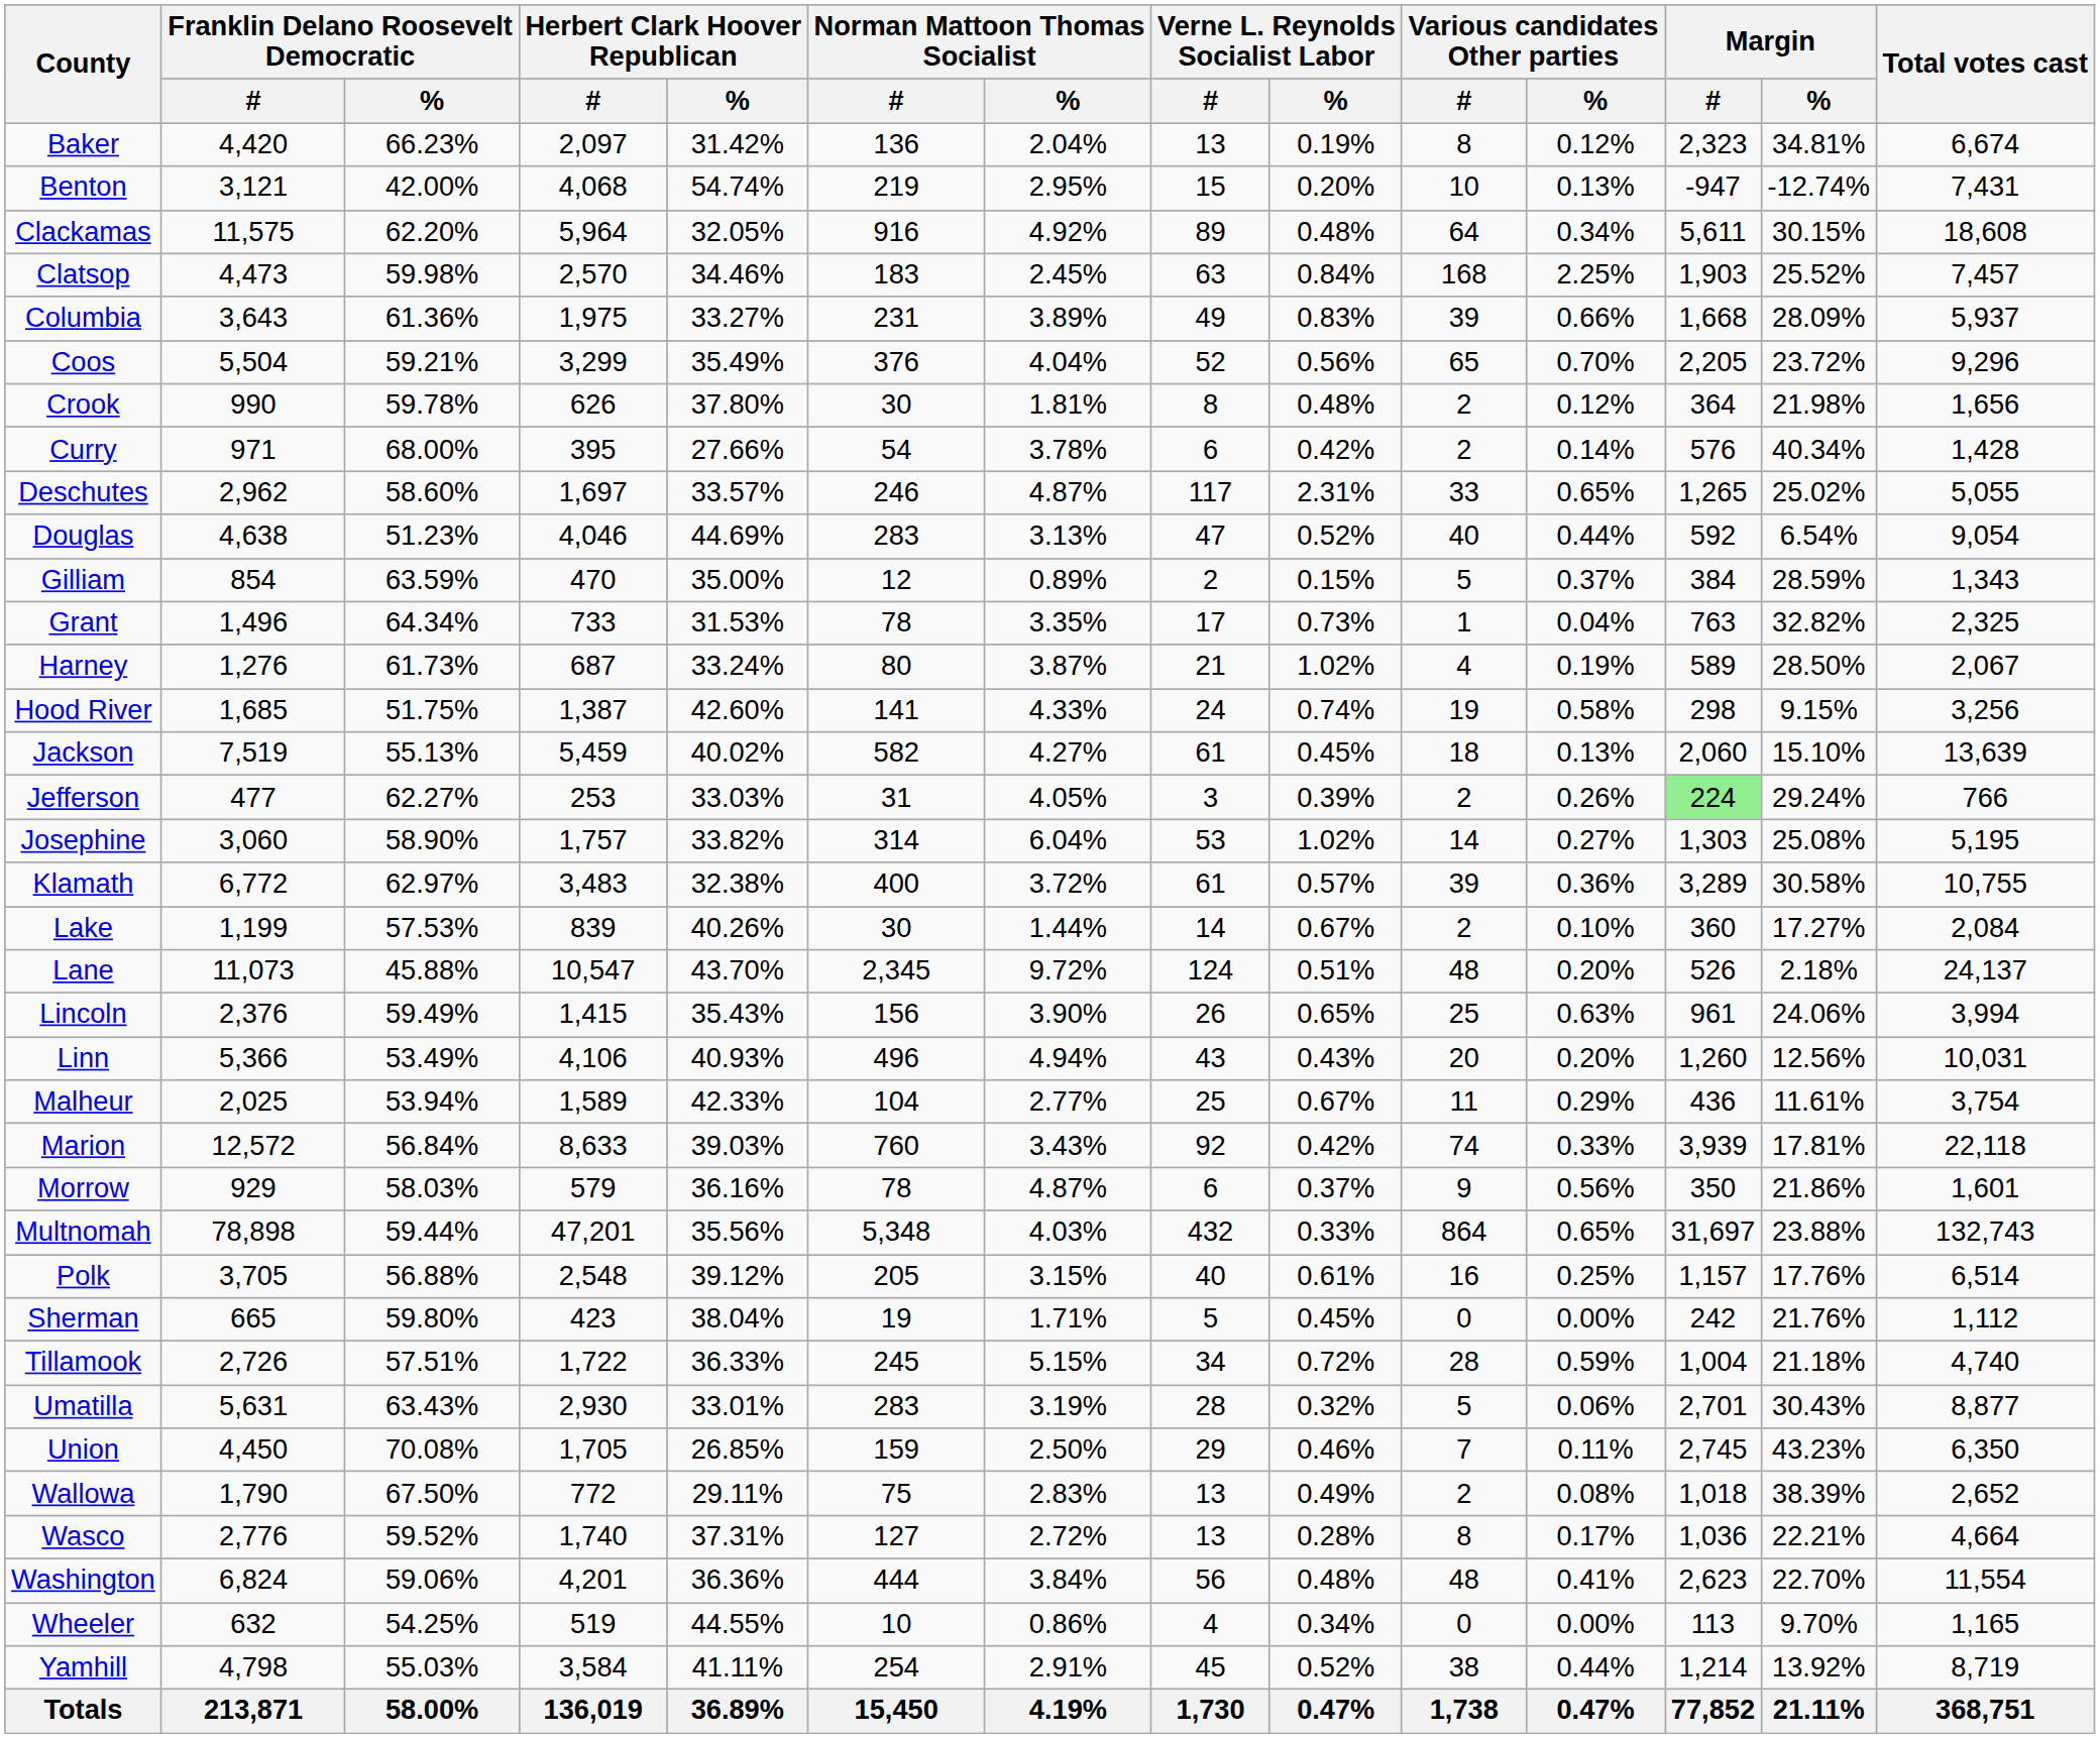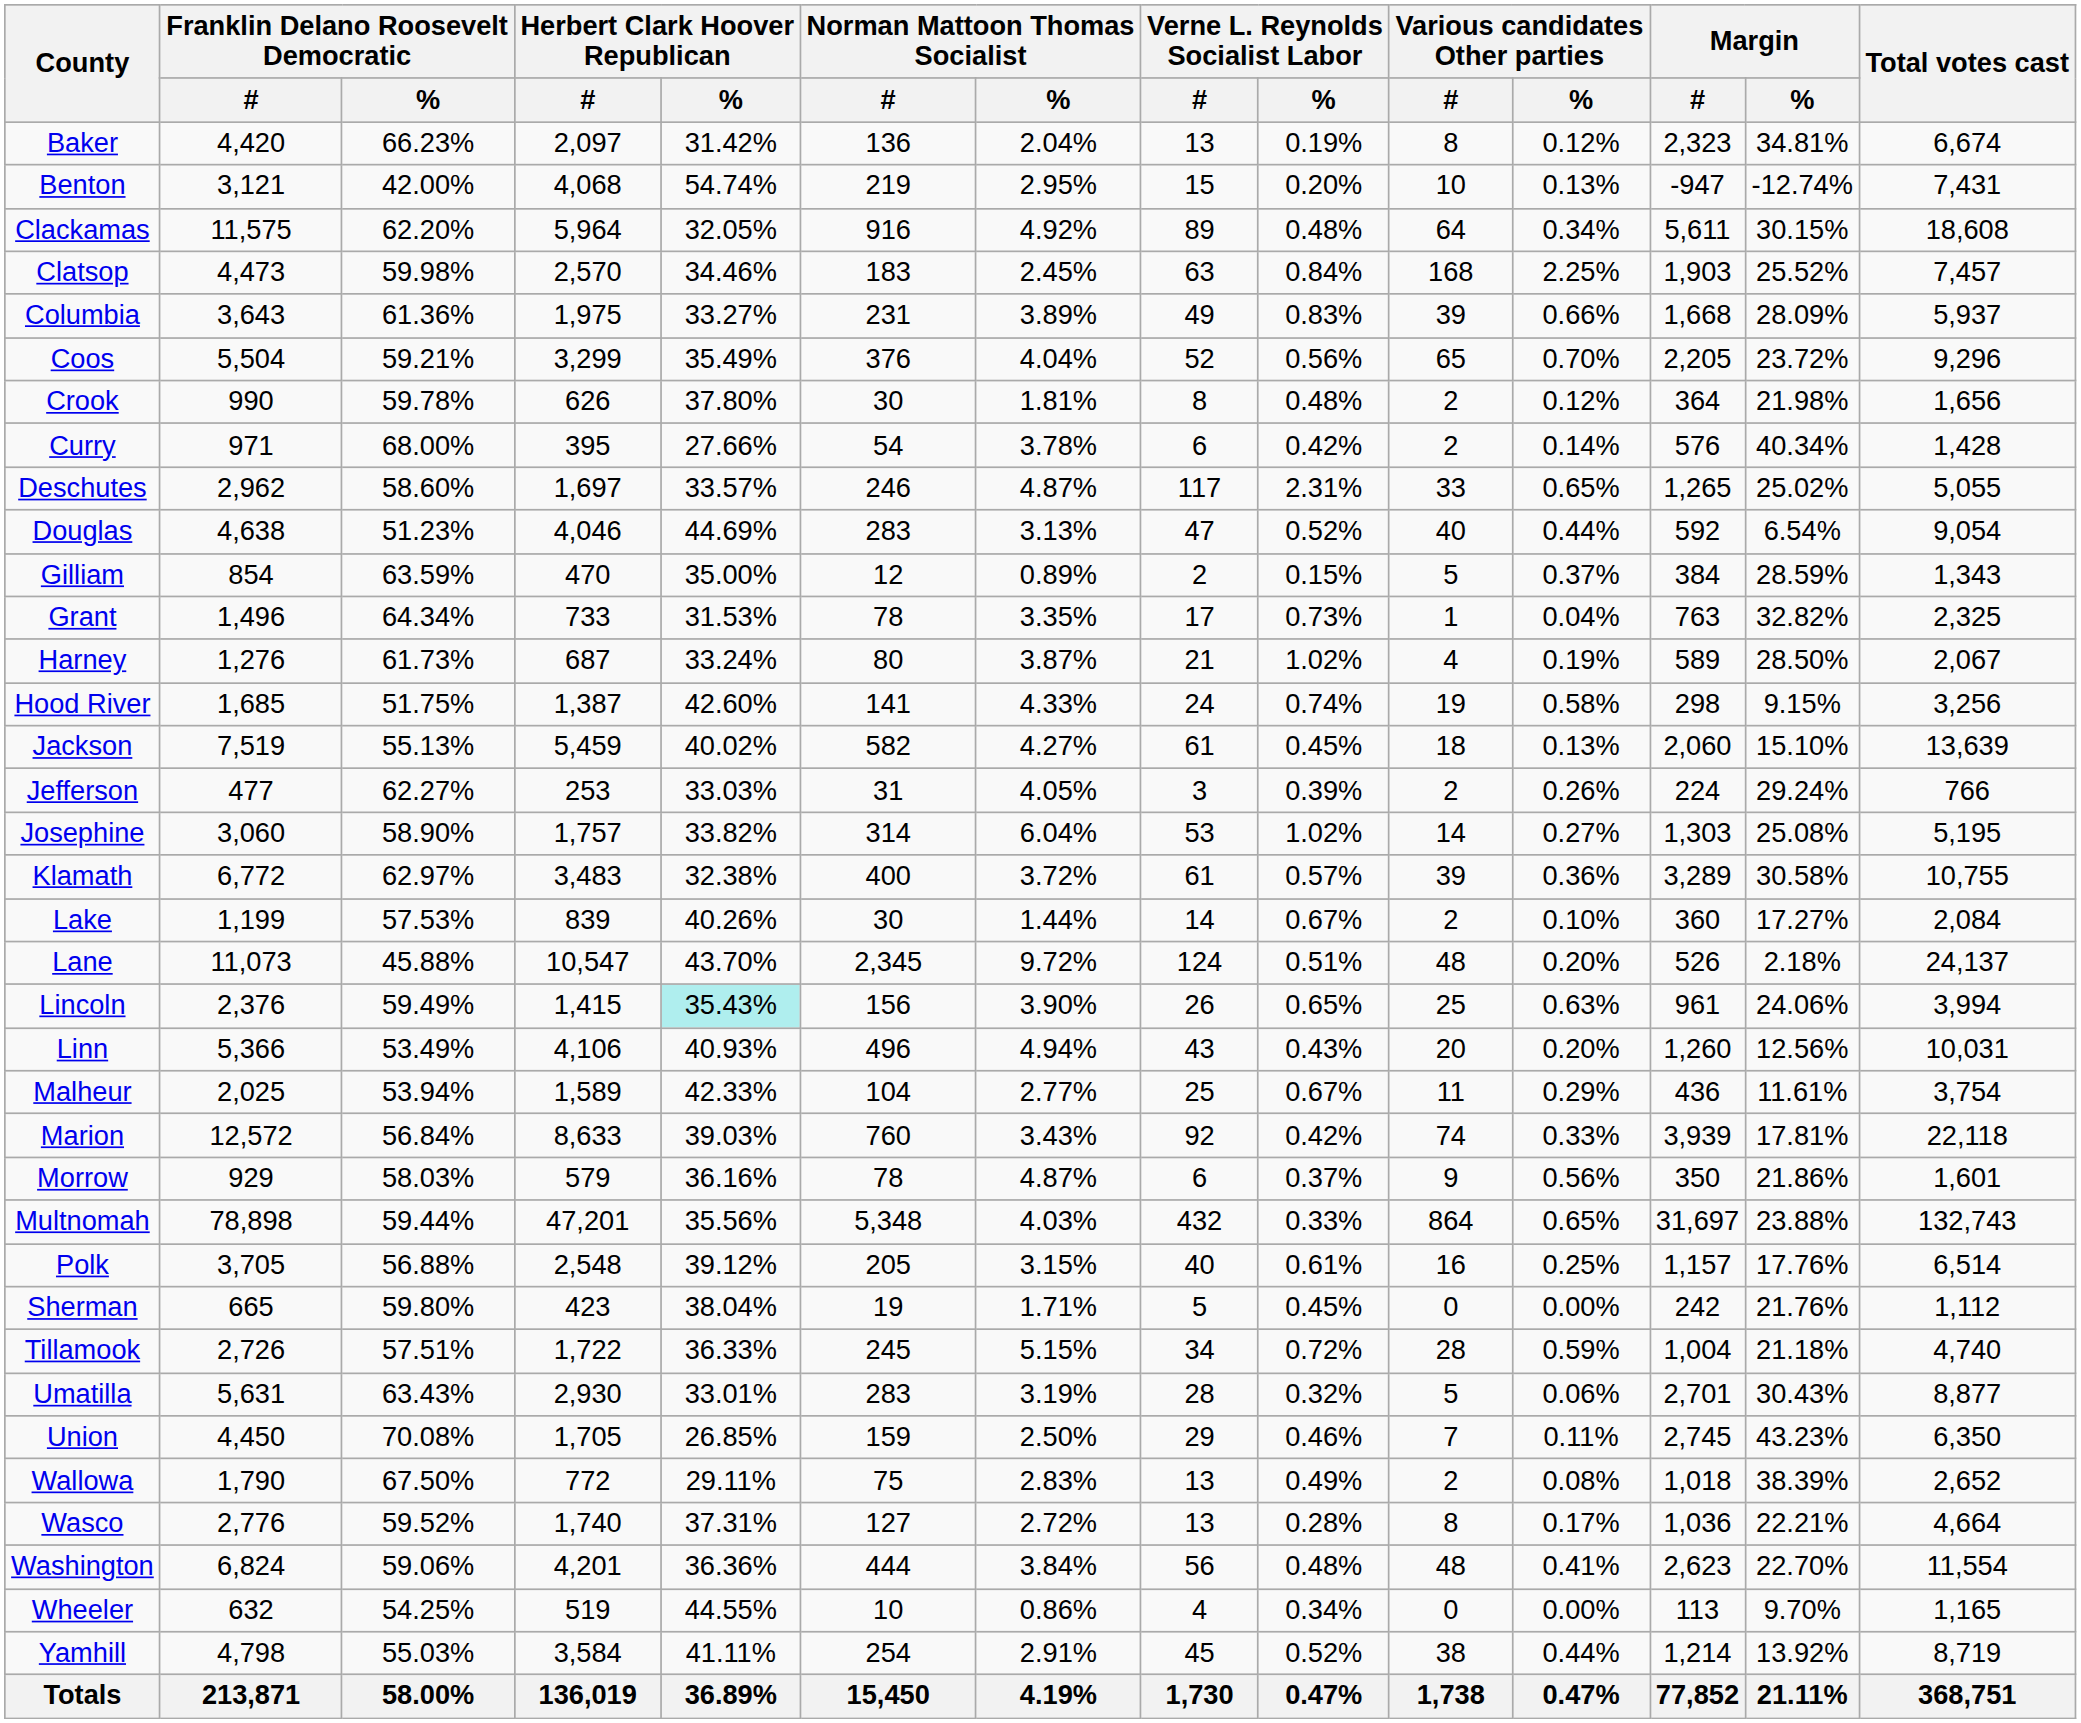Jefferson | Margin / #: lightgreen background -> no background
Lincoln | Herbert Clark Hoover Republican / %: no background -> paleturquoise background
